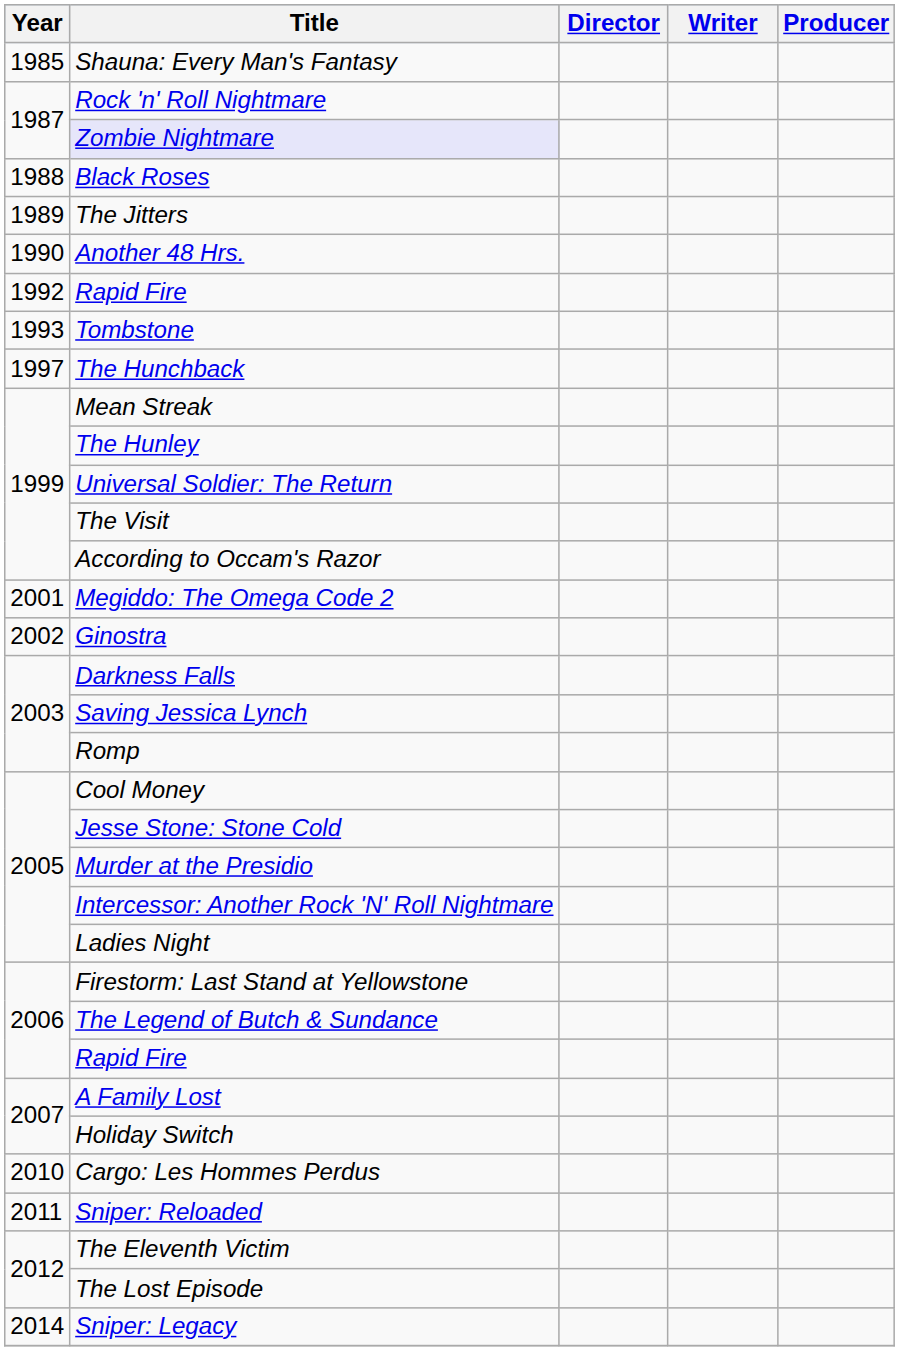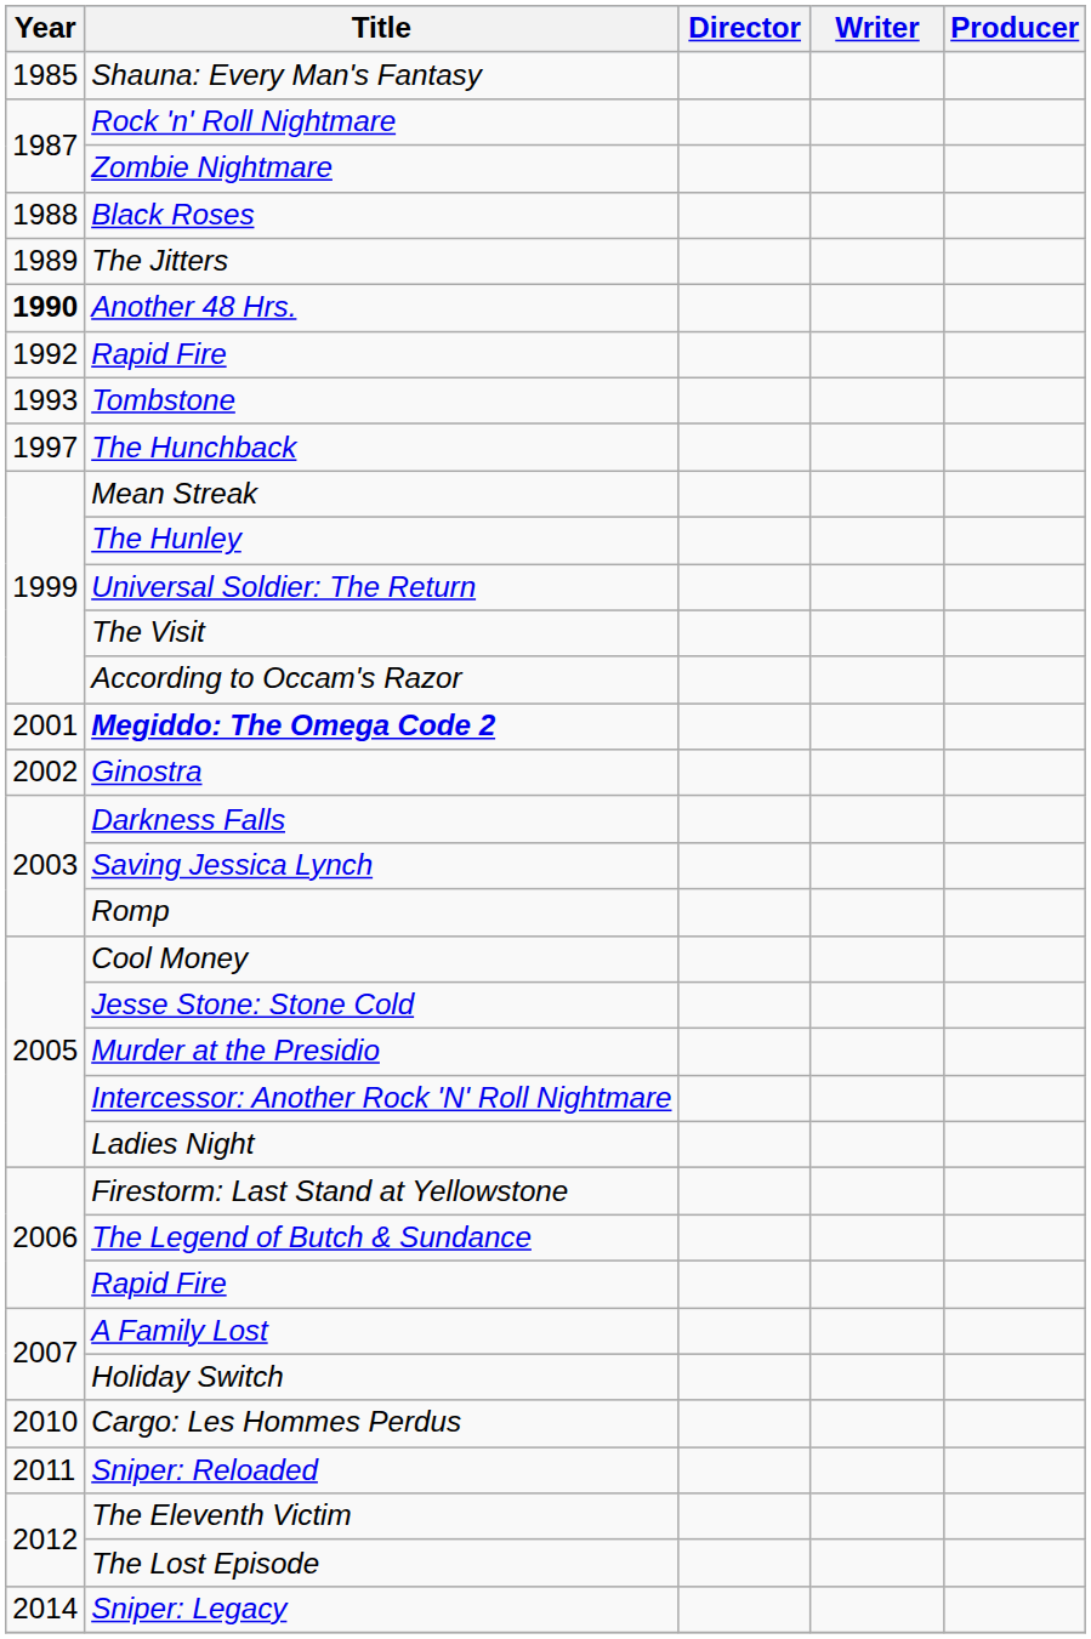Zombie Nightmare | Title: lavender background -> no background
Another 48 Hrs. | Year: normal -> bold
Megiddo: The Omega Code 2 | Title: normal -> bold
